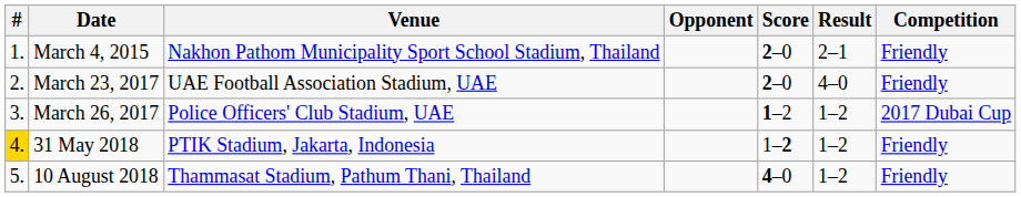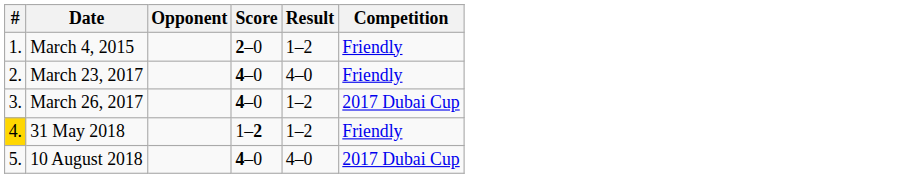- column: Venue | Nakhon Pathom Municipality Sport School Stadium, Thailand | UAE Football Association Stadium, UAE | Police Officers' Club Stadium, UAE | PTIK Stadium, Jakarta, Indonesia | Thammasat Stadium, Pathum Thani, Thailand
March 4, 2015 | Result: 2–1 -> 1–2
March 23, 2017 | Score: 2–0 -> 4–0
March 26, 2017 | Score: 1–2 -> 4–0
10 August 2018 | Result: 1–2 -> 4–0
10 August 2018 | Competition: Friendly -> 2017 Dubai Cup
